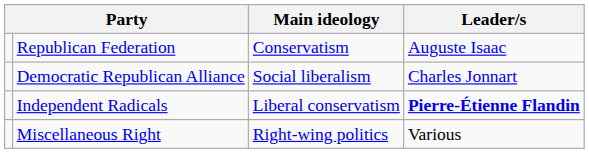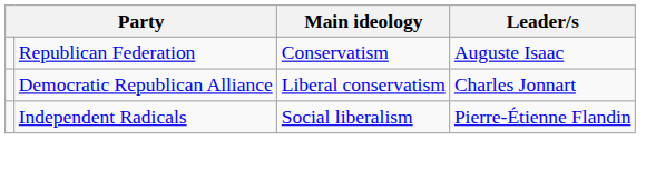Democratic Republican Alliance | Main ideology: Social liberalism -> Liberal conservatism
Independent Radicals | Main ideology: Liberal conservatism -> Social liberalism
Independent Radicals | Leader/s: bold -> normal
- row: Miscellaneous Right | Right-wing politics | Various
